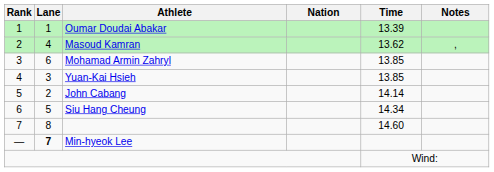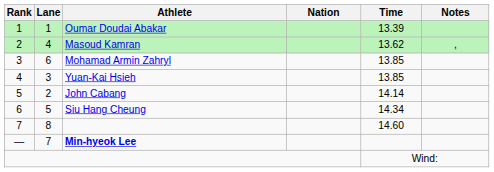— | Lane: bold -> normal
— | Athlete: normal -> bold
